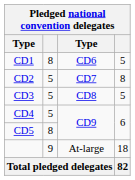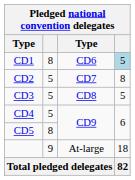CD1 | column 4: no background -> lightblue background
